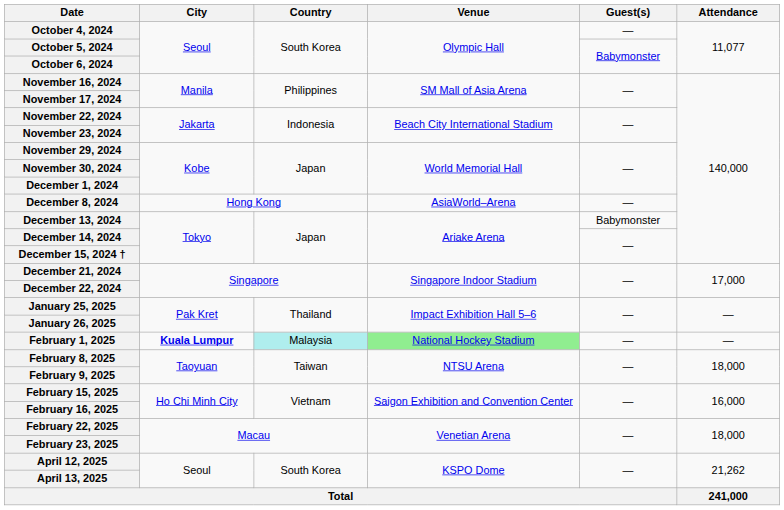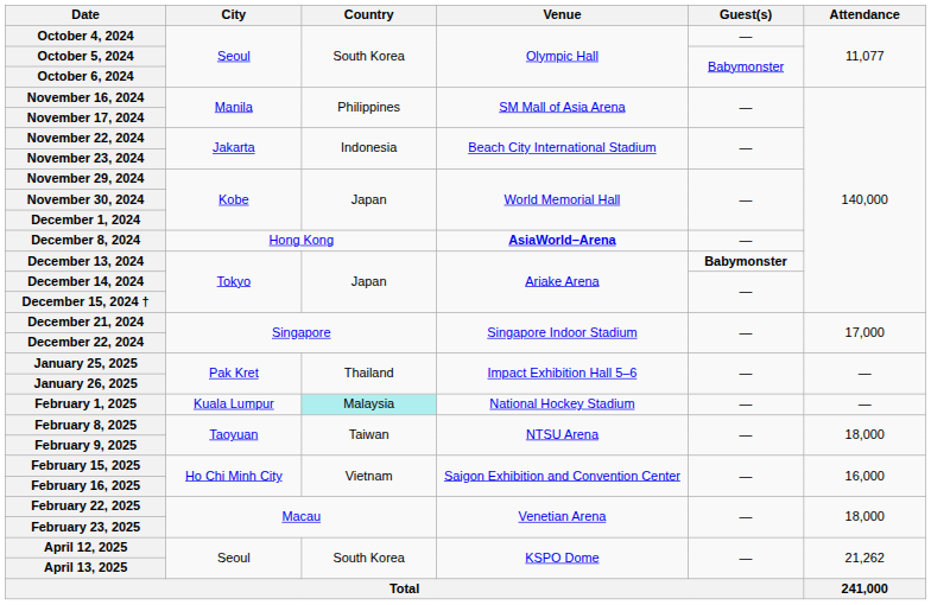December 8, 2024 | Venue: normal -> bold
December 13, 2024 | Guest(s): normal -> bold
February 1, 2025 | City: bold -> normal
February 1, 2025 | Venue: lightgreen background -> no background
